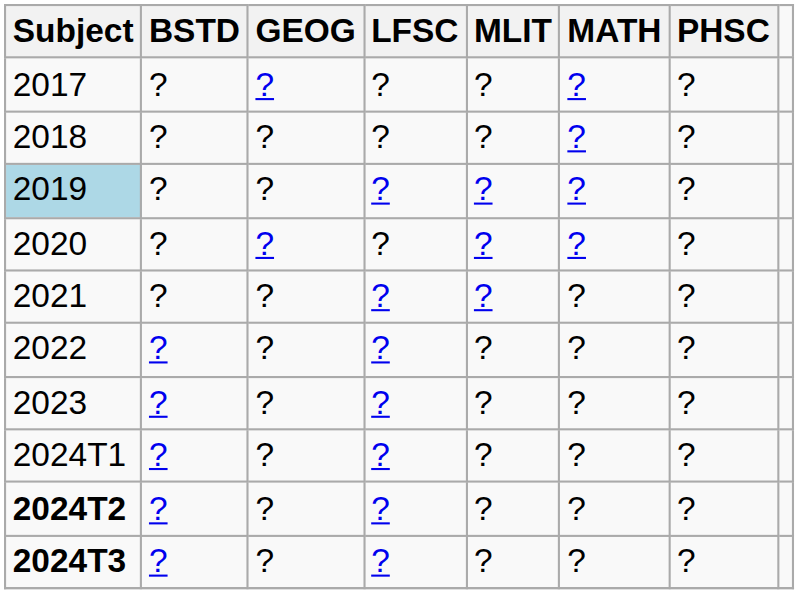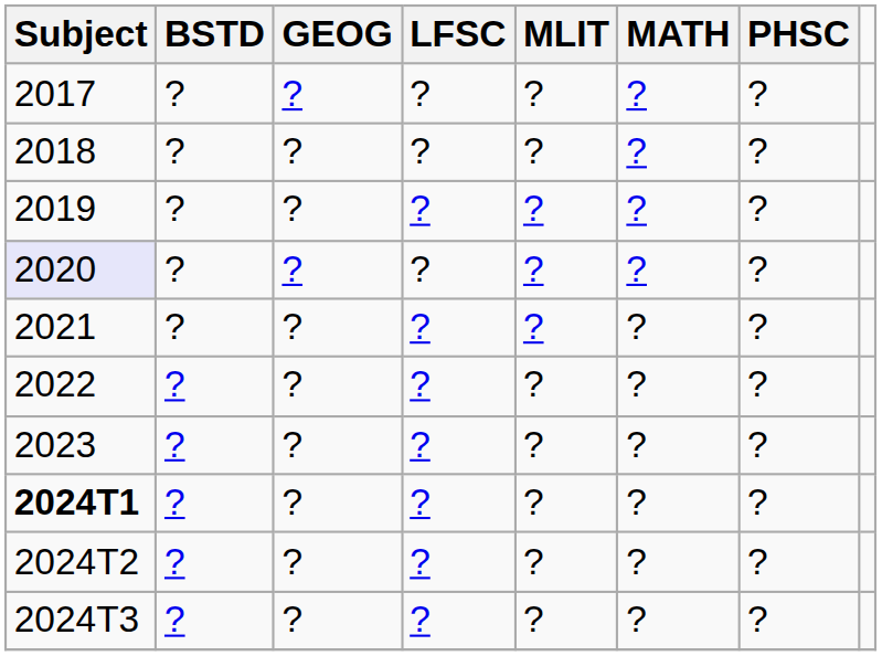2019 | Subject: lightblue background -> no background
2020 | Subject: no background -> lavender background
2024T1 | Subject: normal -> bold
2024T2 | Subject: bold -> normal
2024T3 | Subject: bold -> normal
